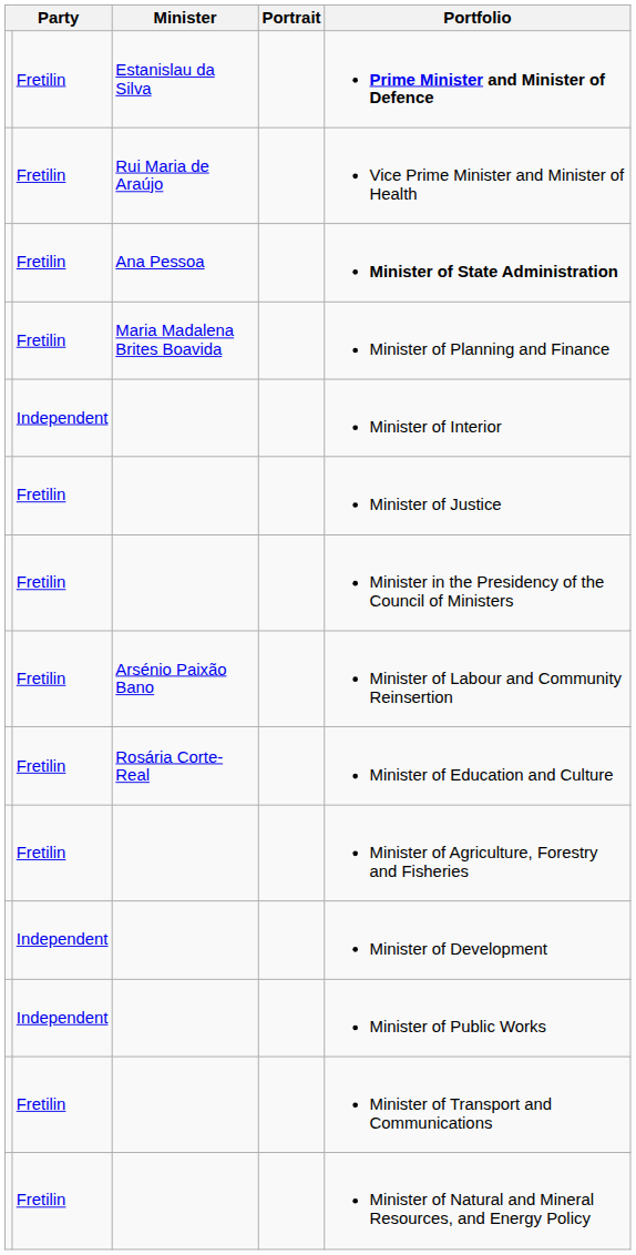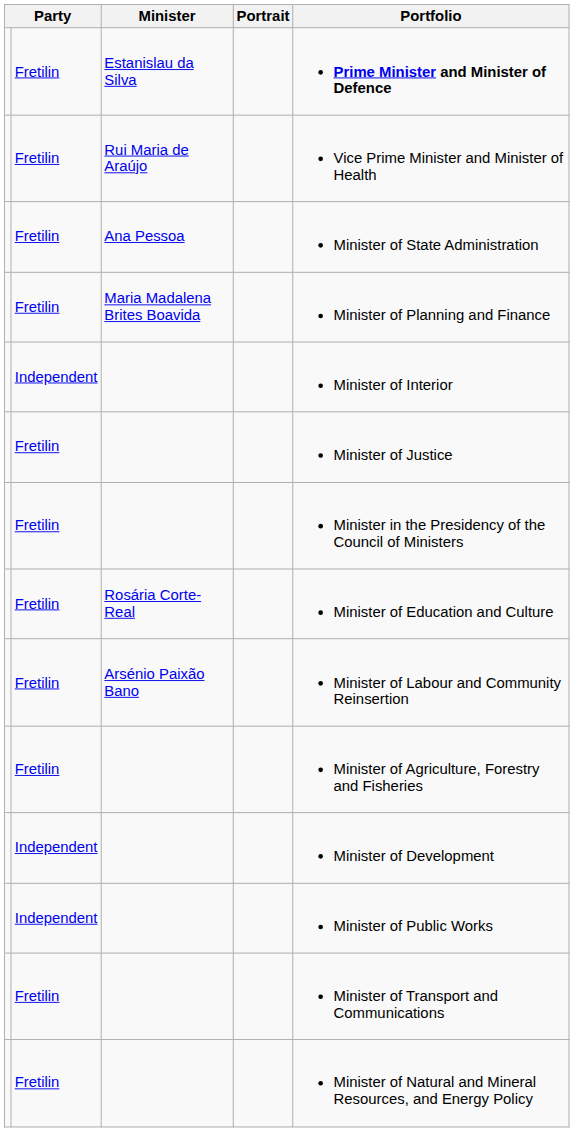Ana Pessoa | Portfolio: bold -> normal
rows swapped: Rosária Corte-Real <-> Arsénio Paixão Bano
